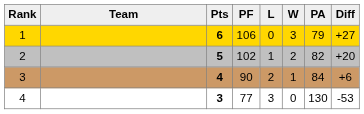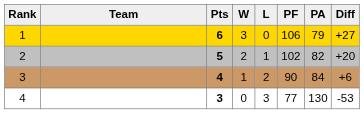columns swapped: W <-> PF
